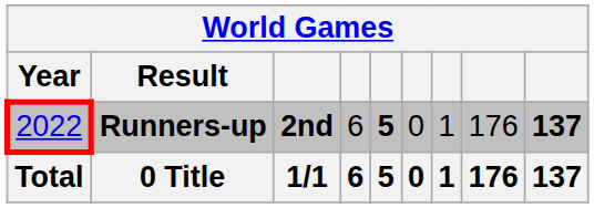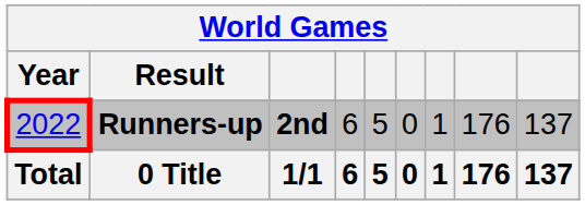Runners-up | column 5: bold -> normal
Runners-up | column 9: bold -> normal
